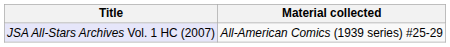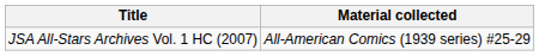row 2 | Title: lavender background -> no background
